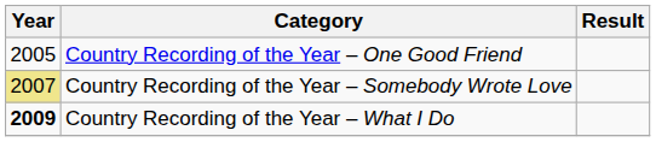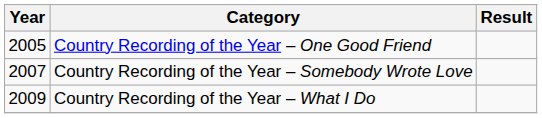Country Recording of the Year – Somebody Wrote Love | Year: khaki background -> no background
Country Recording of the Year – What I Do | Year: bold -> normal
